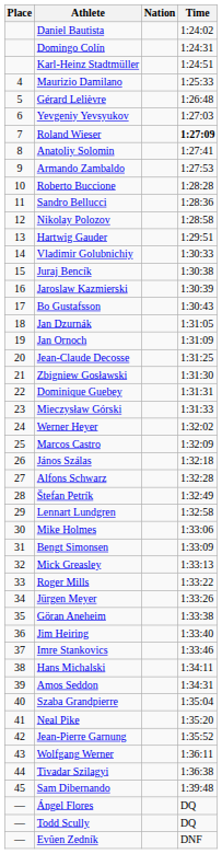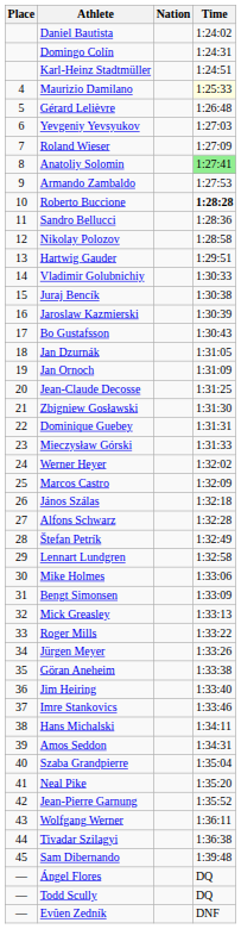Maurizio Damilano | Time: no background -> lightyellow background
Roland Wieser | Time: bold -> normal
Anatoliy Solomin | Time: no background -> lightgreen background
Roberto Buccione | Time: normal -> bold
